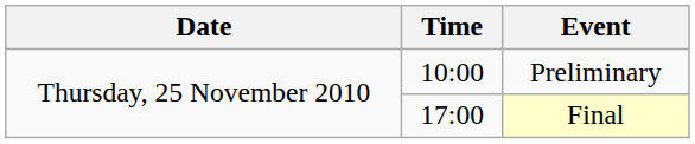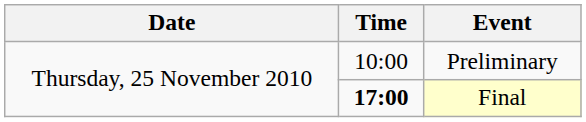Final | Time: normal -> bold
